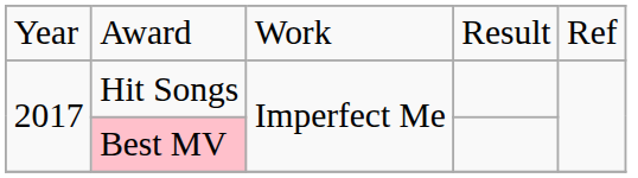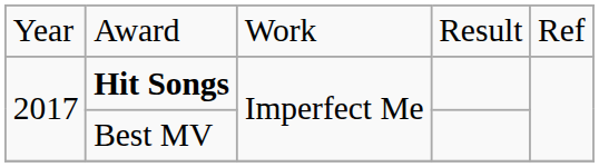Hit Songs | column 2: normal -> bold
Best MV | column 2: pink background -> no background
